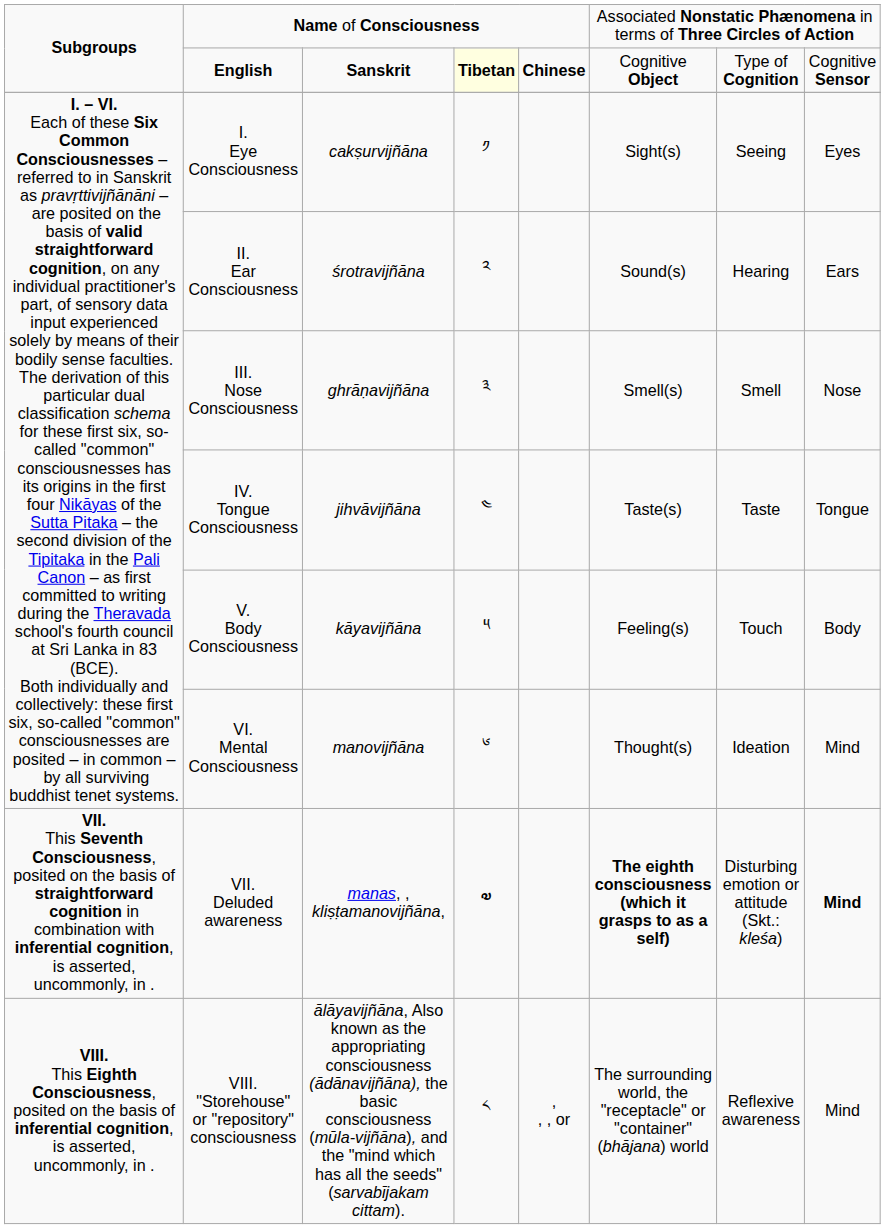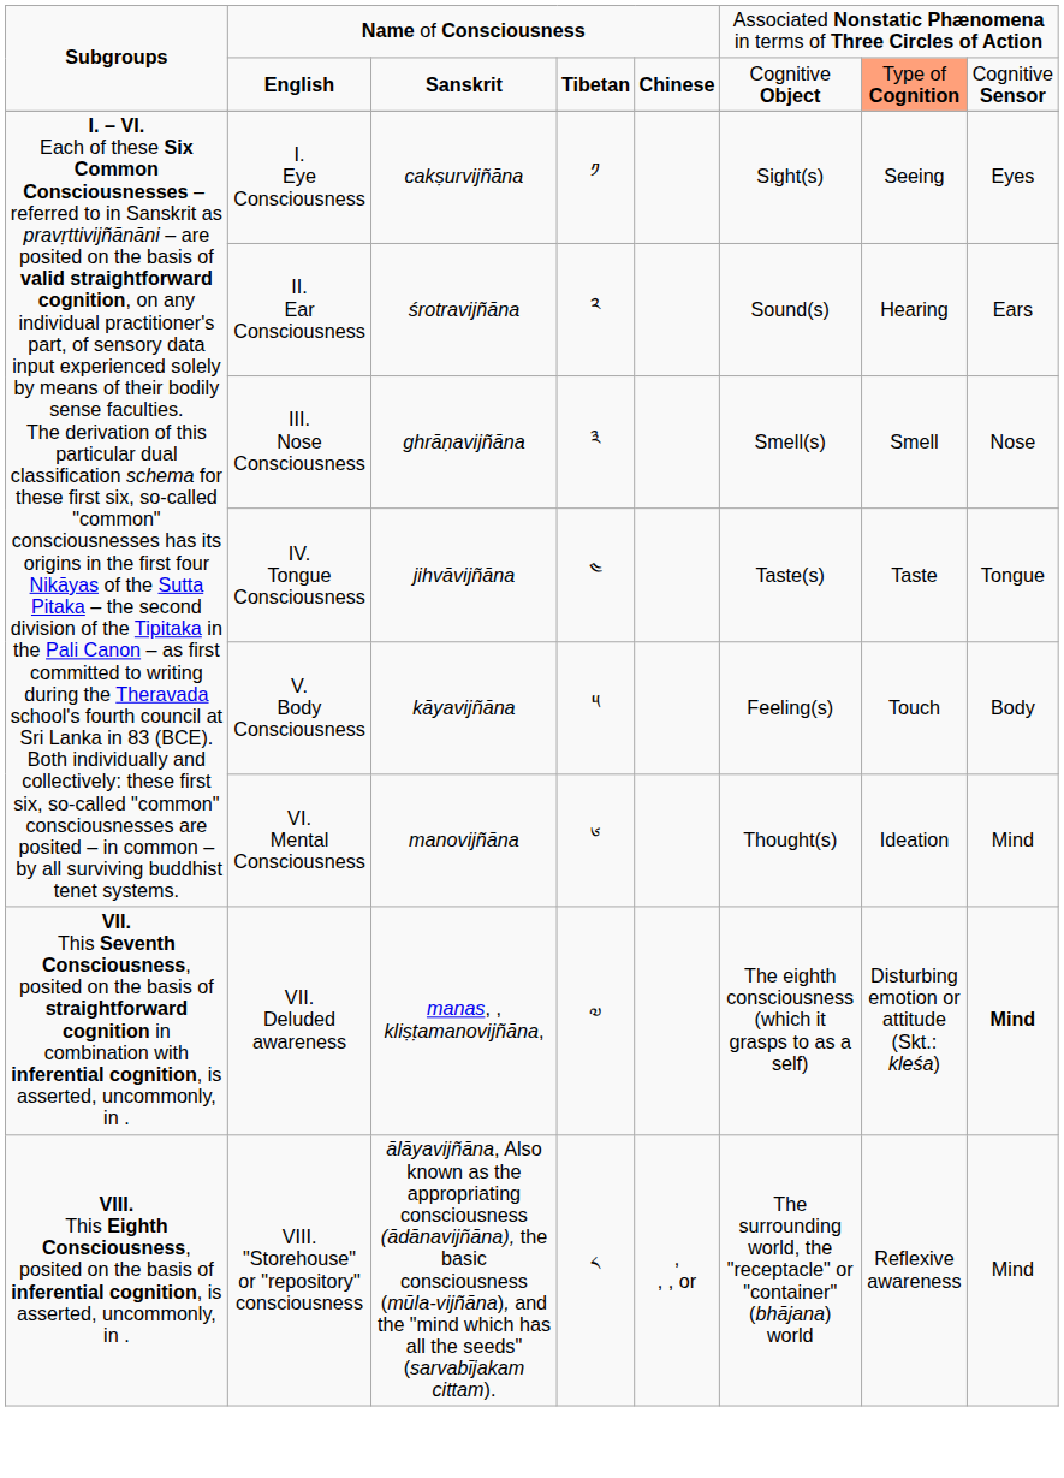English | column 4: lightyellow background -> no background
English | column 7: no background -> lightsalmon background
VII. Deluded awareness | column 4: bold -> normal
VII. Deluded awareness | column 6: bold -> normal
